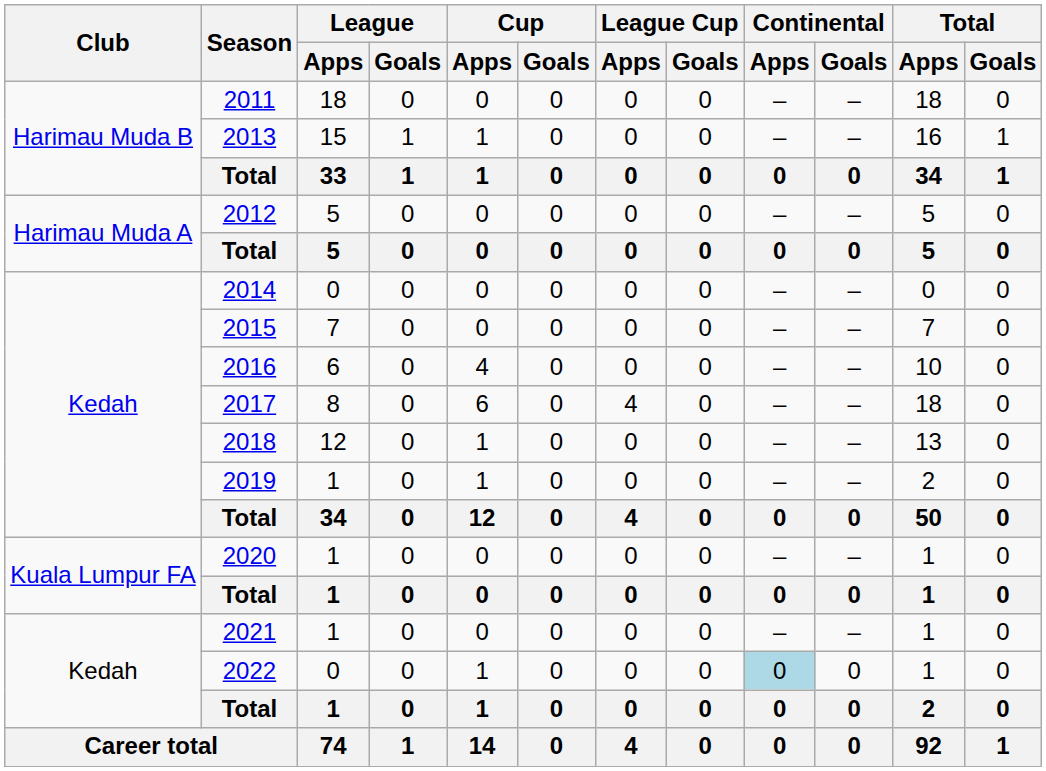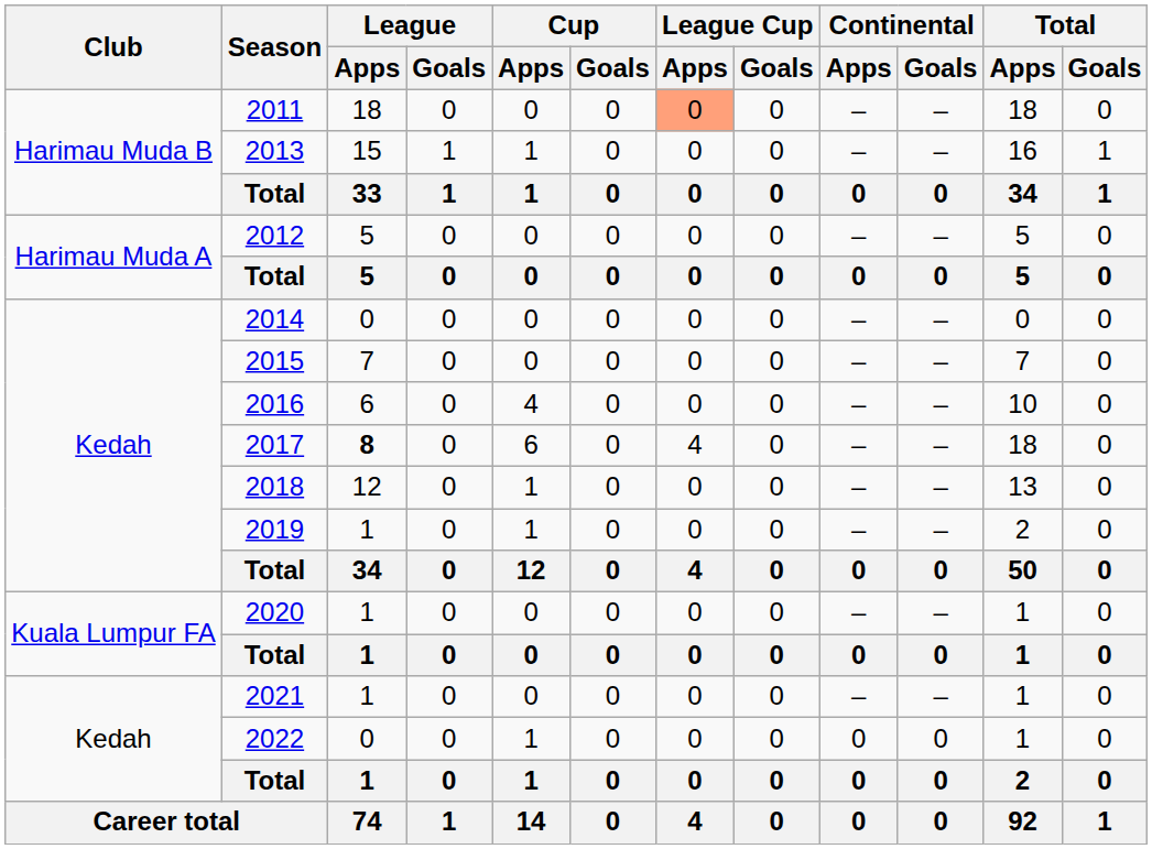2011 | League Cup / Apps: no background -> lightsalmon background
2017 | League / Apps: normal -> bold
2022 | Continental / Apps: lightblue background -> no background
